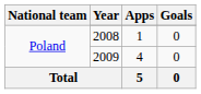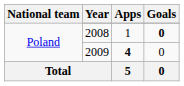2008 | Goals: normal -> bold
2009 | Apps: normal -> bold
